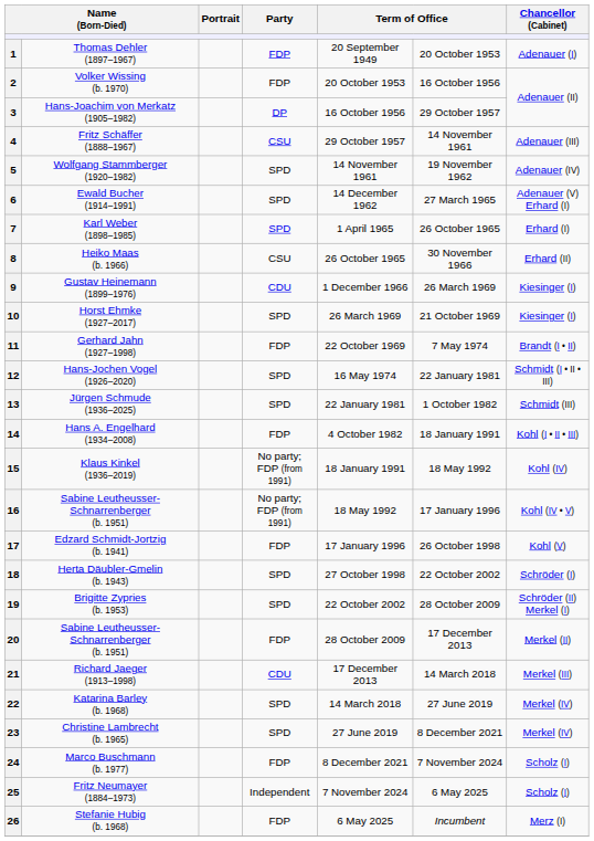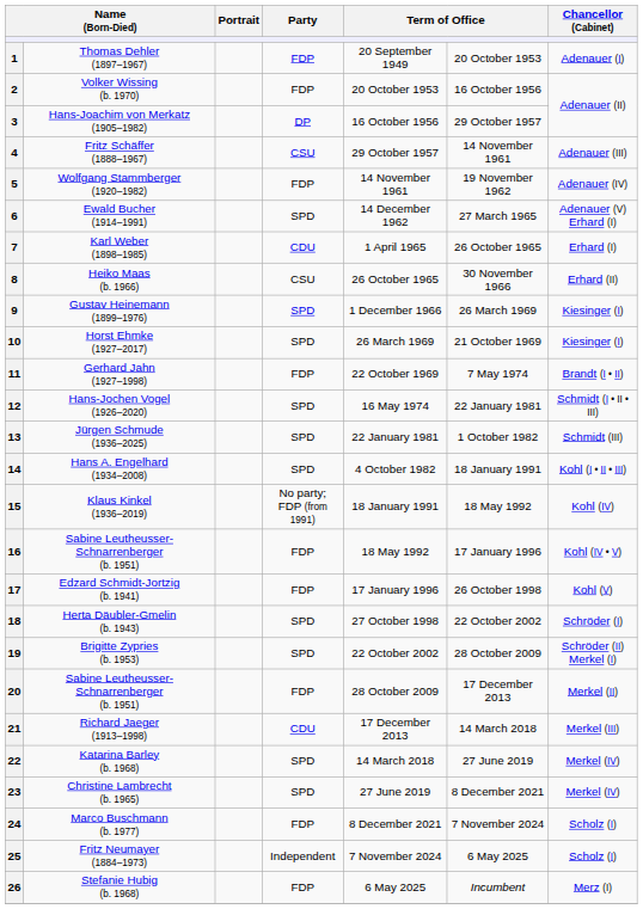5 | Party: SPD -> FDP
7 | Party: SPD -> CDU
9 | Party: CDU -> SPD
14 | Party: FDP -> SPD
16 | Party: No party; FDP (from 1991) -> FDP
